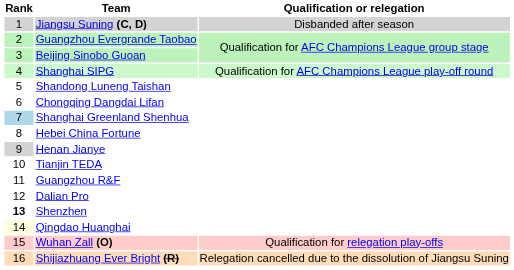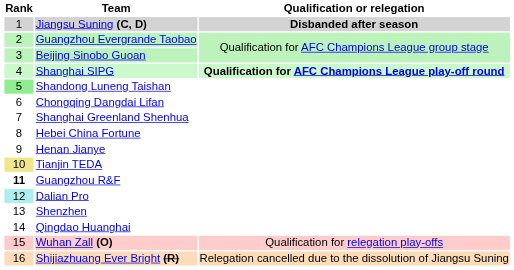Jiangsu Suning (C, D) | Qualification or relegation: normal -> bold
Shanghai SIPG | Qualification or relegation: normal -> bold
Shandong Luneng Taishan | Rank: no background -> lightgreen background
Shanghai Greenland Shenhua | Rank: lightblue background -> no background
Henan Jianye | Rank: lightgrey background -> no background
Tianjin TEDA | Rank: no background -> khaki background
Guangzhou R&F | Rank: normal -> bold
Dalian Pro | Rank: no background -> paleturquoise background
Shenzhen | Rank: bold -> normal
Qingdao Huanghai | Rank: lightyellow background -> no background
